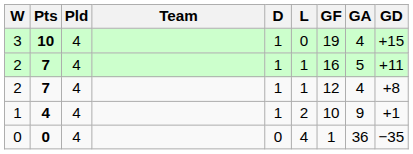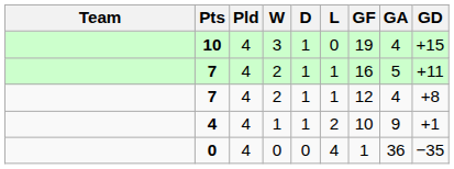columns swapped: Team <-> W
